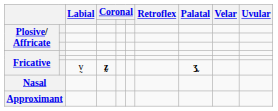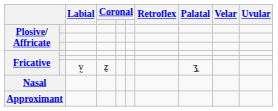Fricative / v̰ | column 4: bold -> normal
Fricative / v̰ | Palatal: bold -> normal
